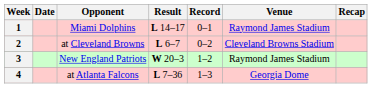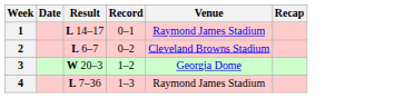- column: Opponent | Miami Dolphins | at Cleveland Browns | New England Patriots | at Atlanta Falcons
3 | Venue: Raymond James Stadium -> Georgia Dome
4 | Venue: Georgia Dome -> Raymond James Stadium
